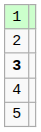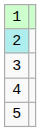2 | column 1: no background -> paleturquoise background
3 | column 1: bold -> normal
